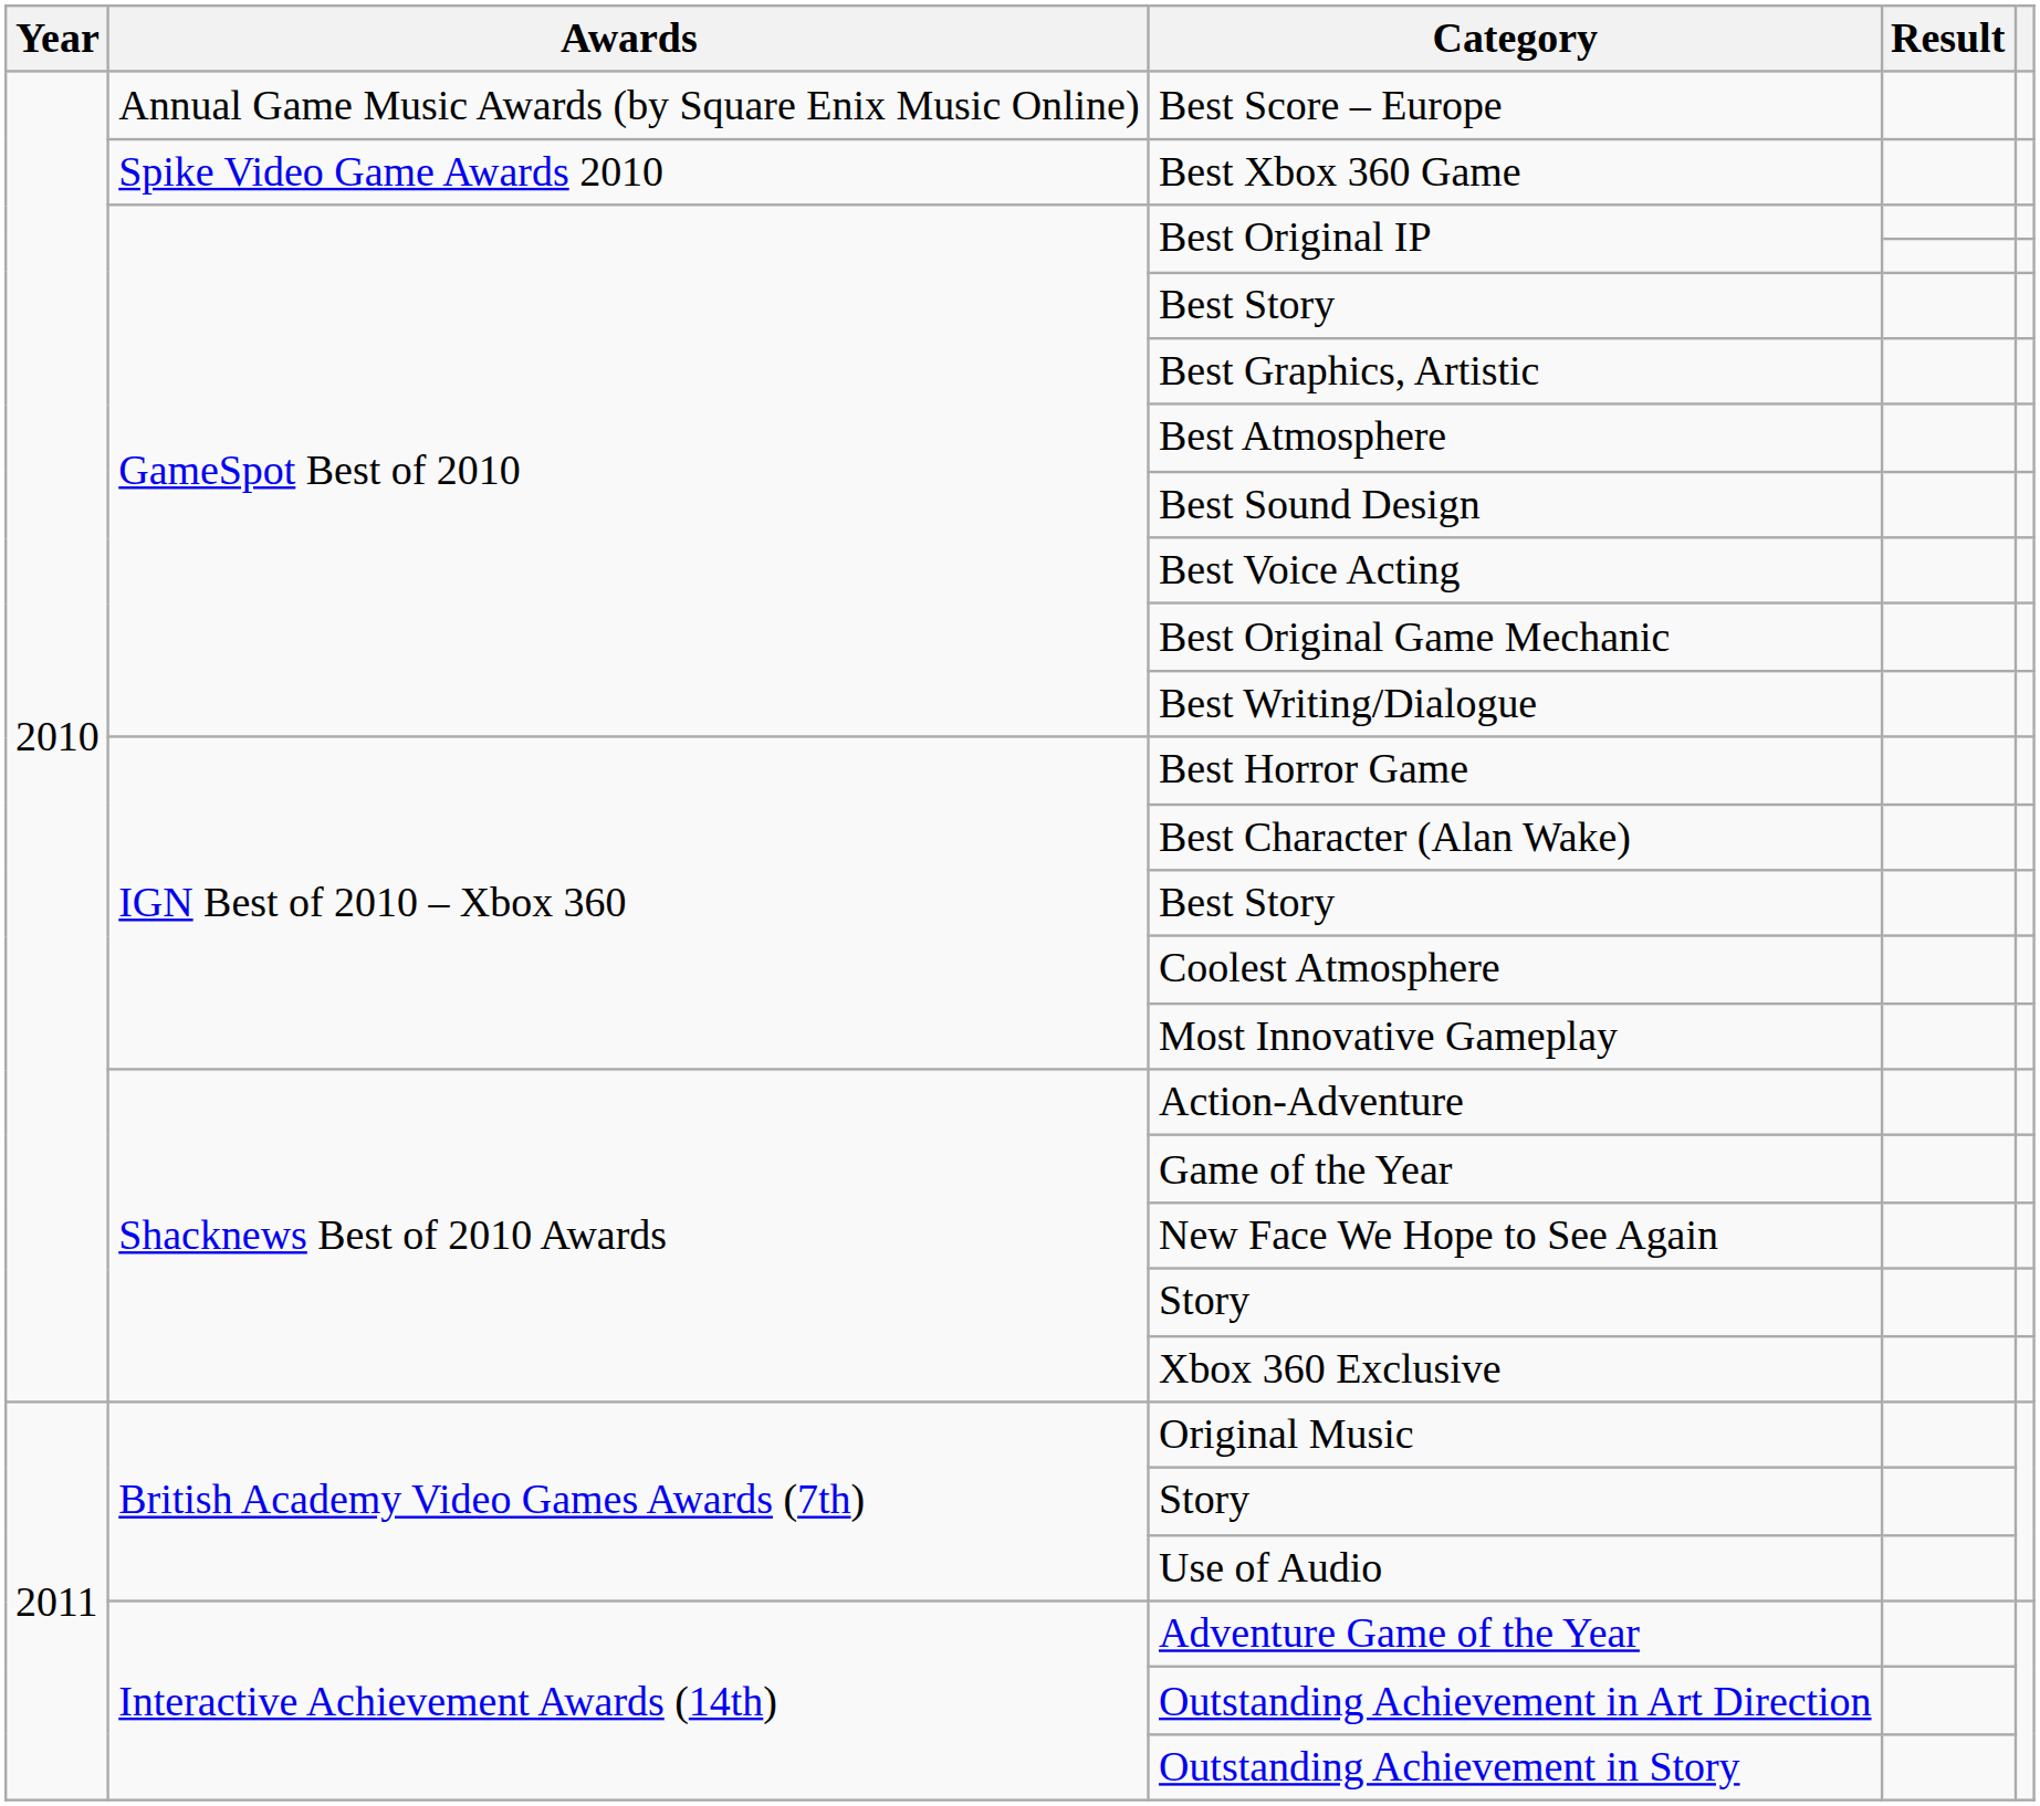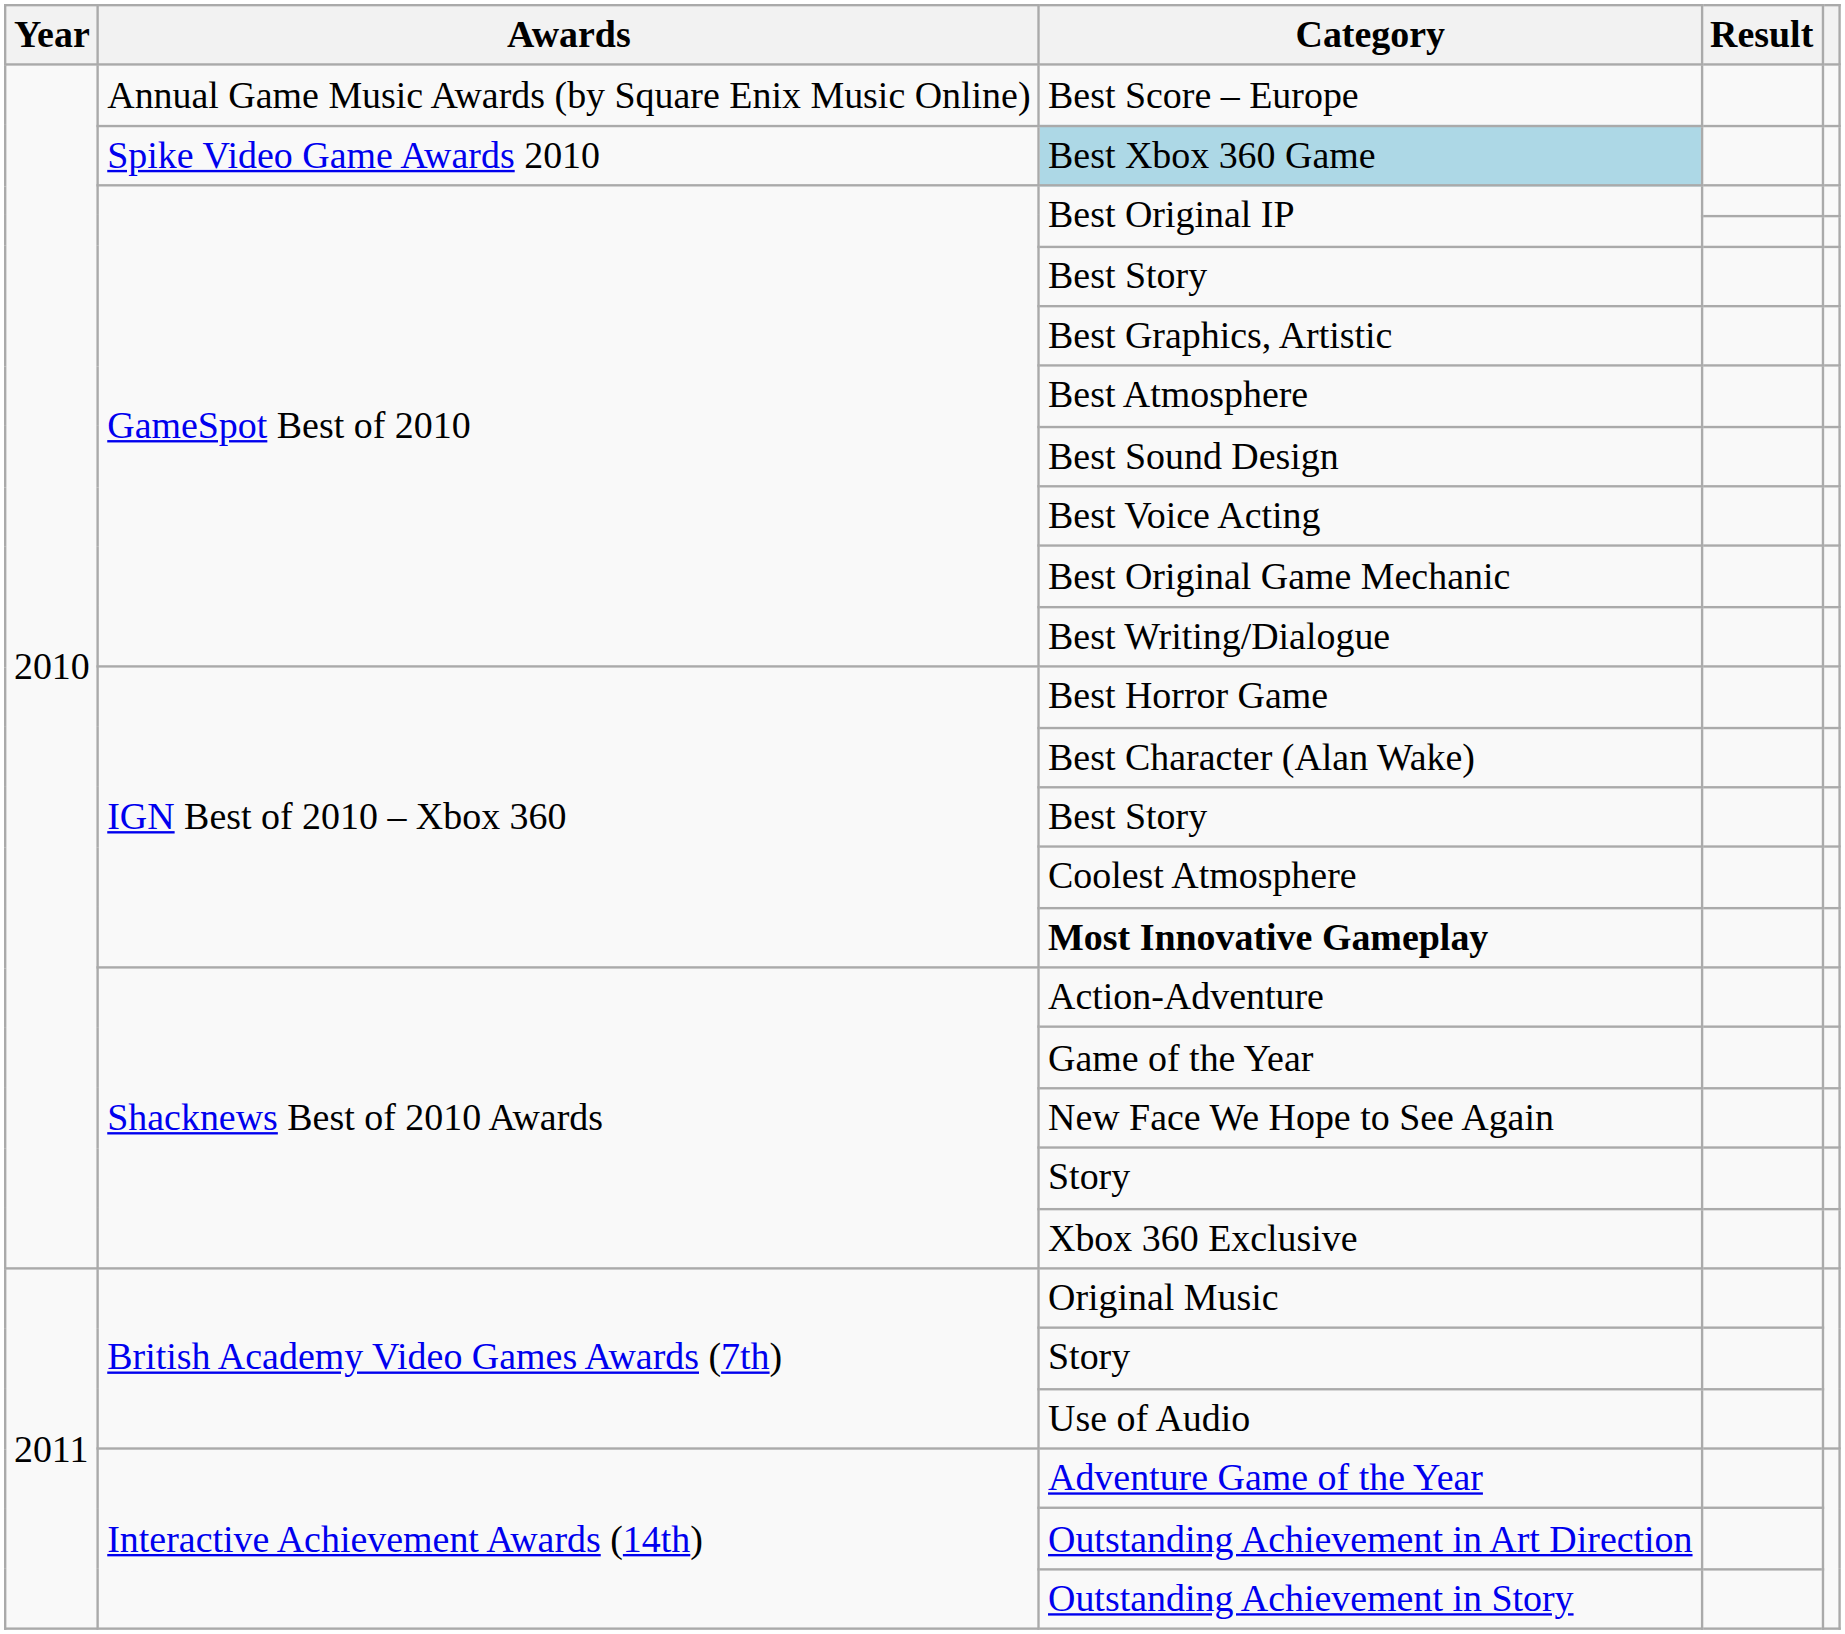Best Xbox 360 Game | Category: no background -> lightblue background
Most Innovative Gameplay | Category: normal -> bold
